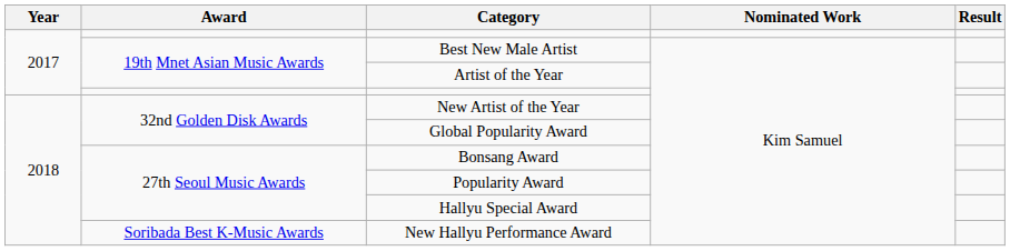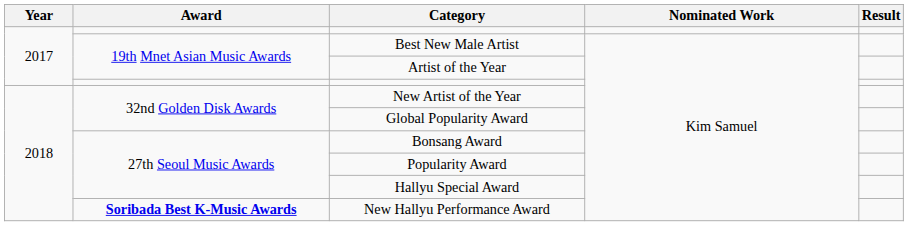New Hallyu Performance Award | Award: normal -> bold
